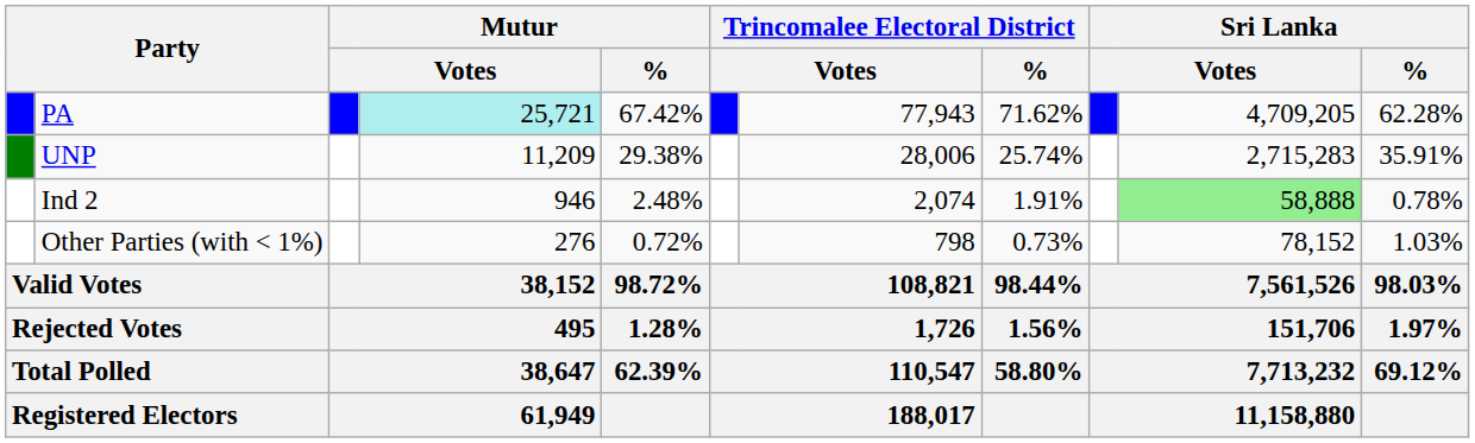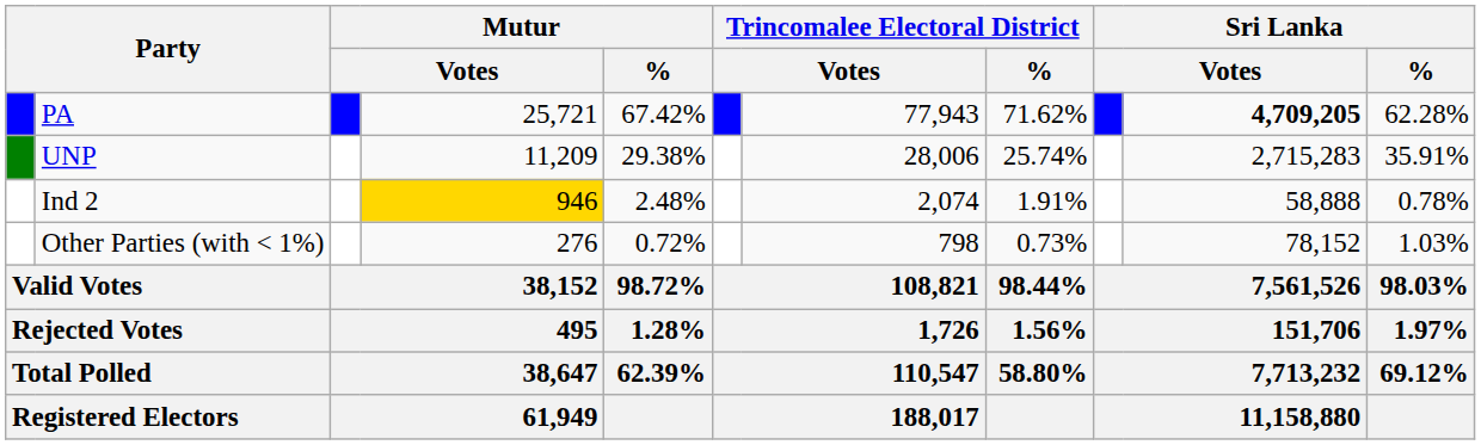PA | column 4: paleturquoise background -> no background
PA | column 10: normal -> bold
Ind 2 | column 4: no background -> gold background
Ind 2 | column 10: lightgreen background -> no background
